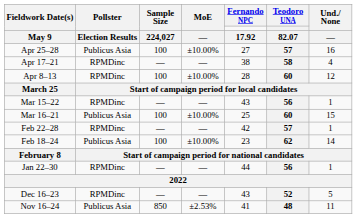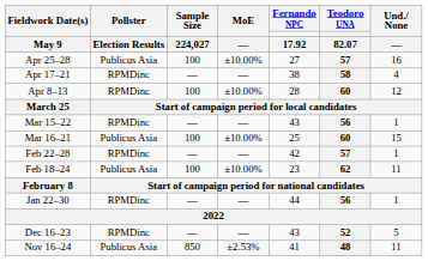Feb 18–24 | Und./ None: 14 -> 11
